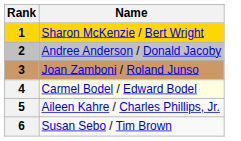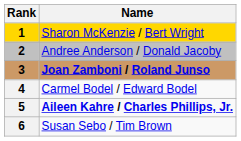Joan Zamboni / Roland Junso | Name: normal -> bold
Carmel Bodel / Edward Bodel | Name: lightyellow background -> no background
Aileen Kahre / Charles Phillips, Jr. | Name: normal -> bold
